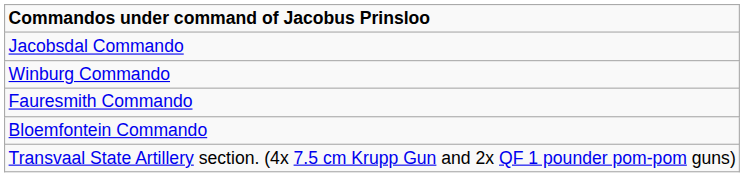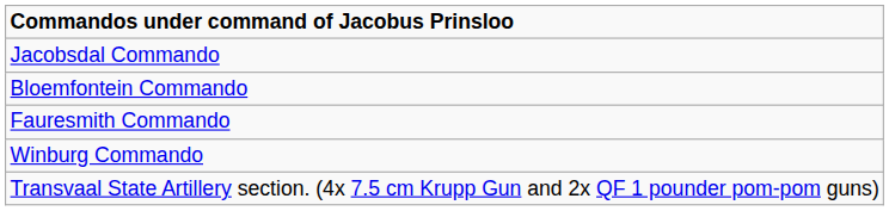row 3 | column 1: Winburg Commando -> Bloemfontein Commando
row 5 | column 1: Bloemfontein Commando -> Winburg Commando
